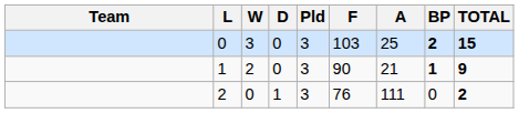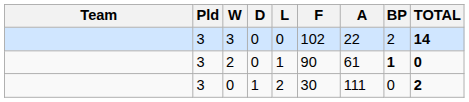columns swapped: Pld <-> L
row 2 | F: 103 -> 102
row 2 | A: 25 -> 22
row 2 | BP: bold -> normal
row 2 | TOTAL: 15 -> 14
row 3 | A: 21 -> 61
row 3 | TOTAL: 9 -> 0
row 4 | F: 76 -> 30
